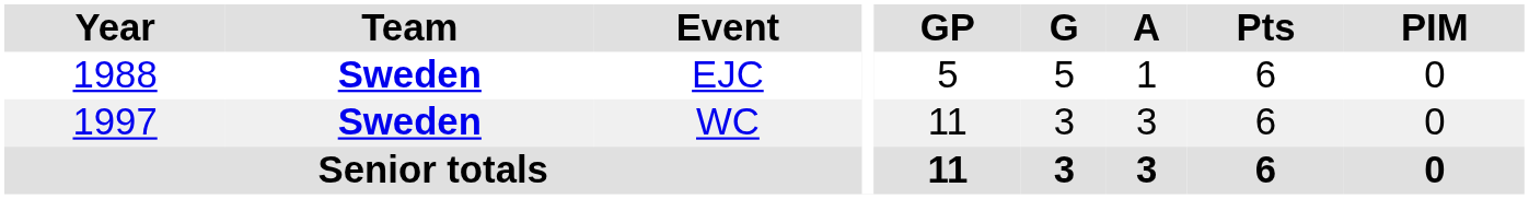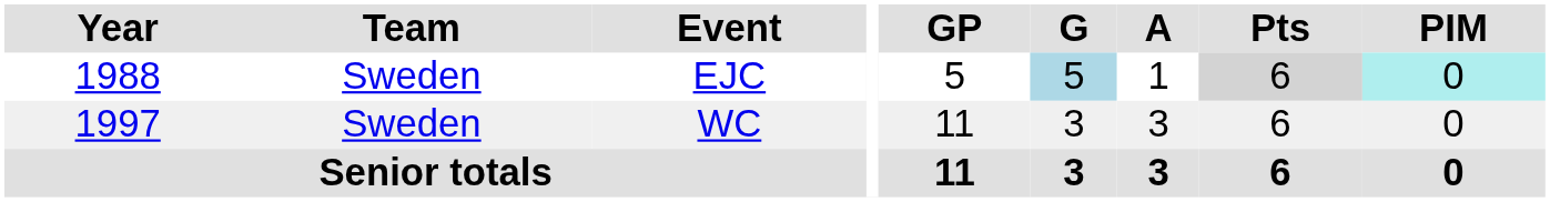EJC | Team: bold -> normal
EJC | G: no background -> lightblue background
EJC | Pts: no background -> lightgrey background
EJC | PIM: no background -> paleturquoise background
WC | Team: bold -> normal
